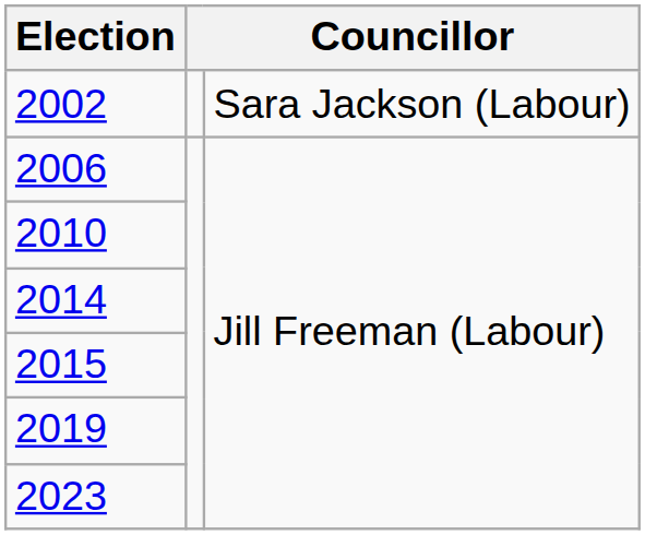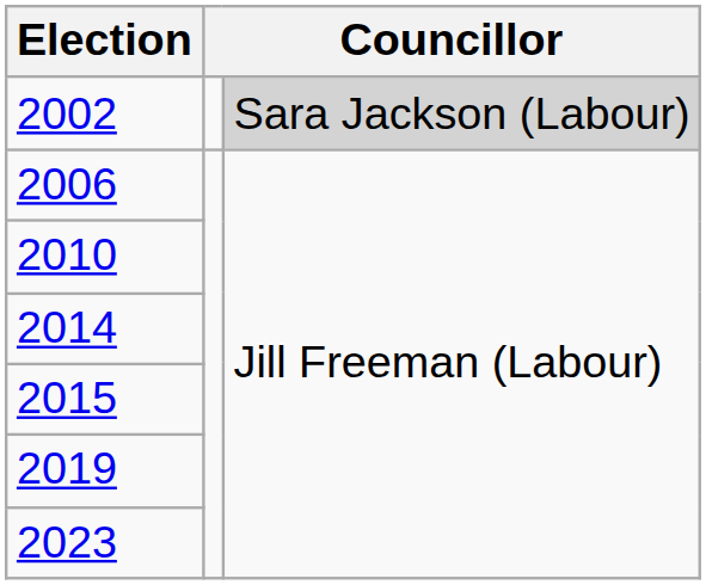2002 | column 3: no background -> lightgrey background
